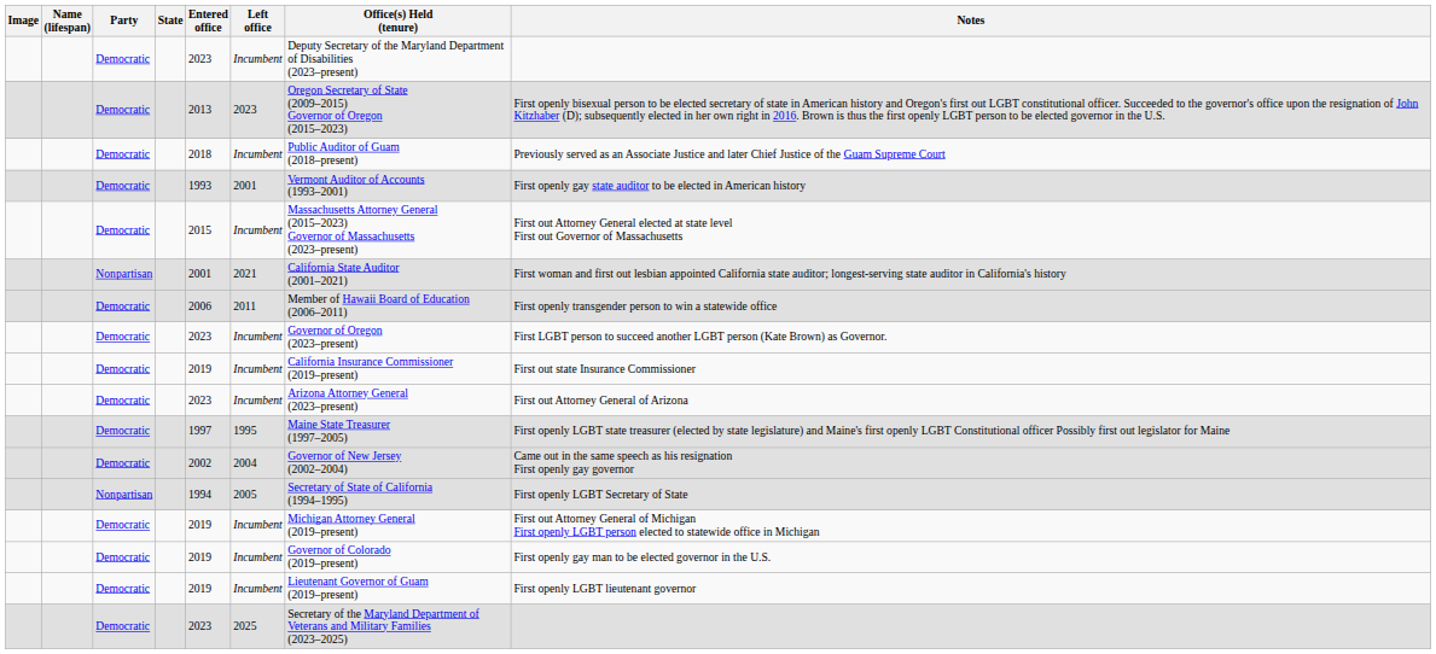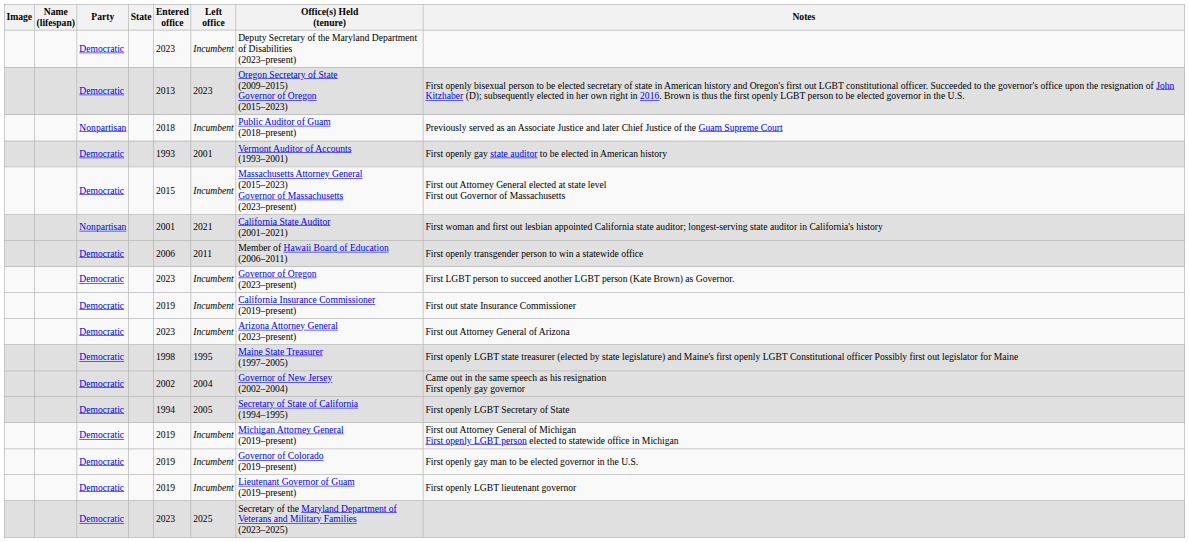row 4 | Party: Democratic -> Nonpartisan
row 12 | Entered office: 1997 -> 1998
row 14 | Party: Nonpartisan -> Democratic
